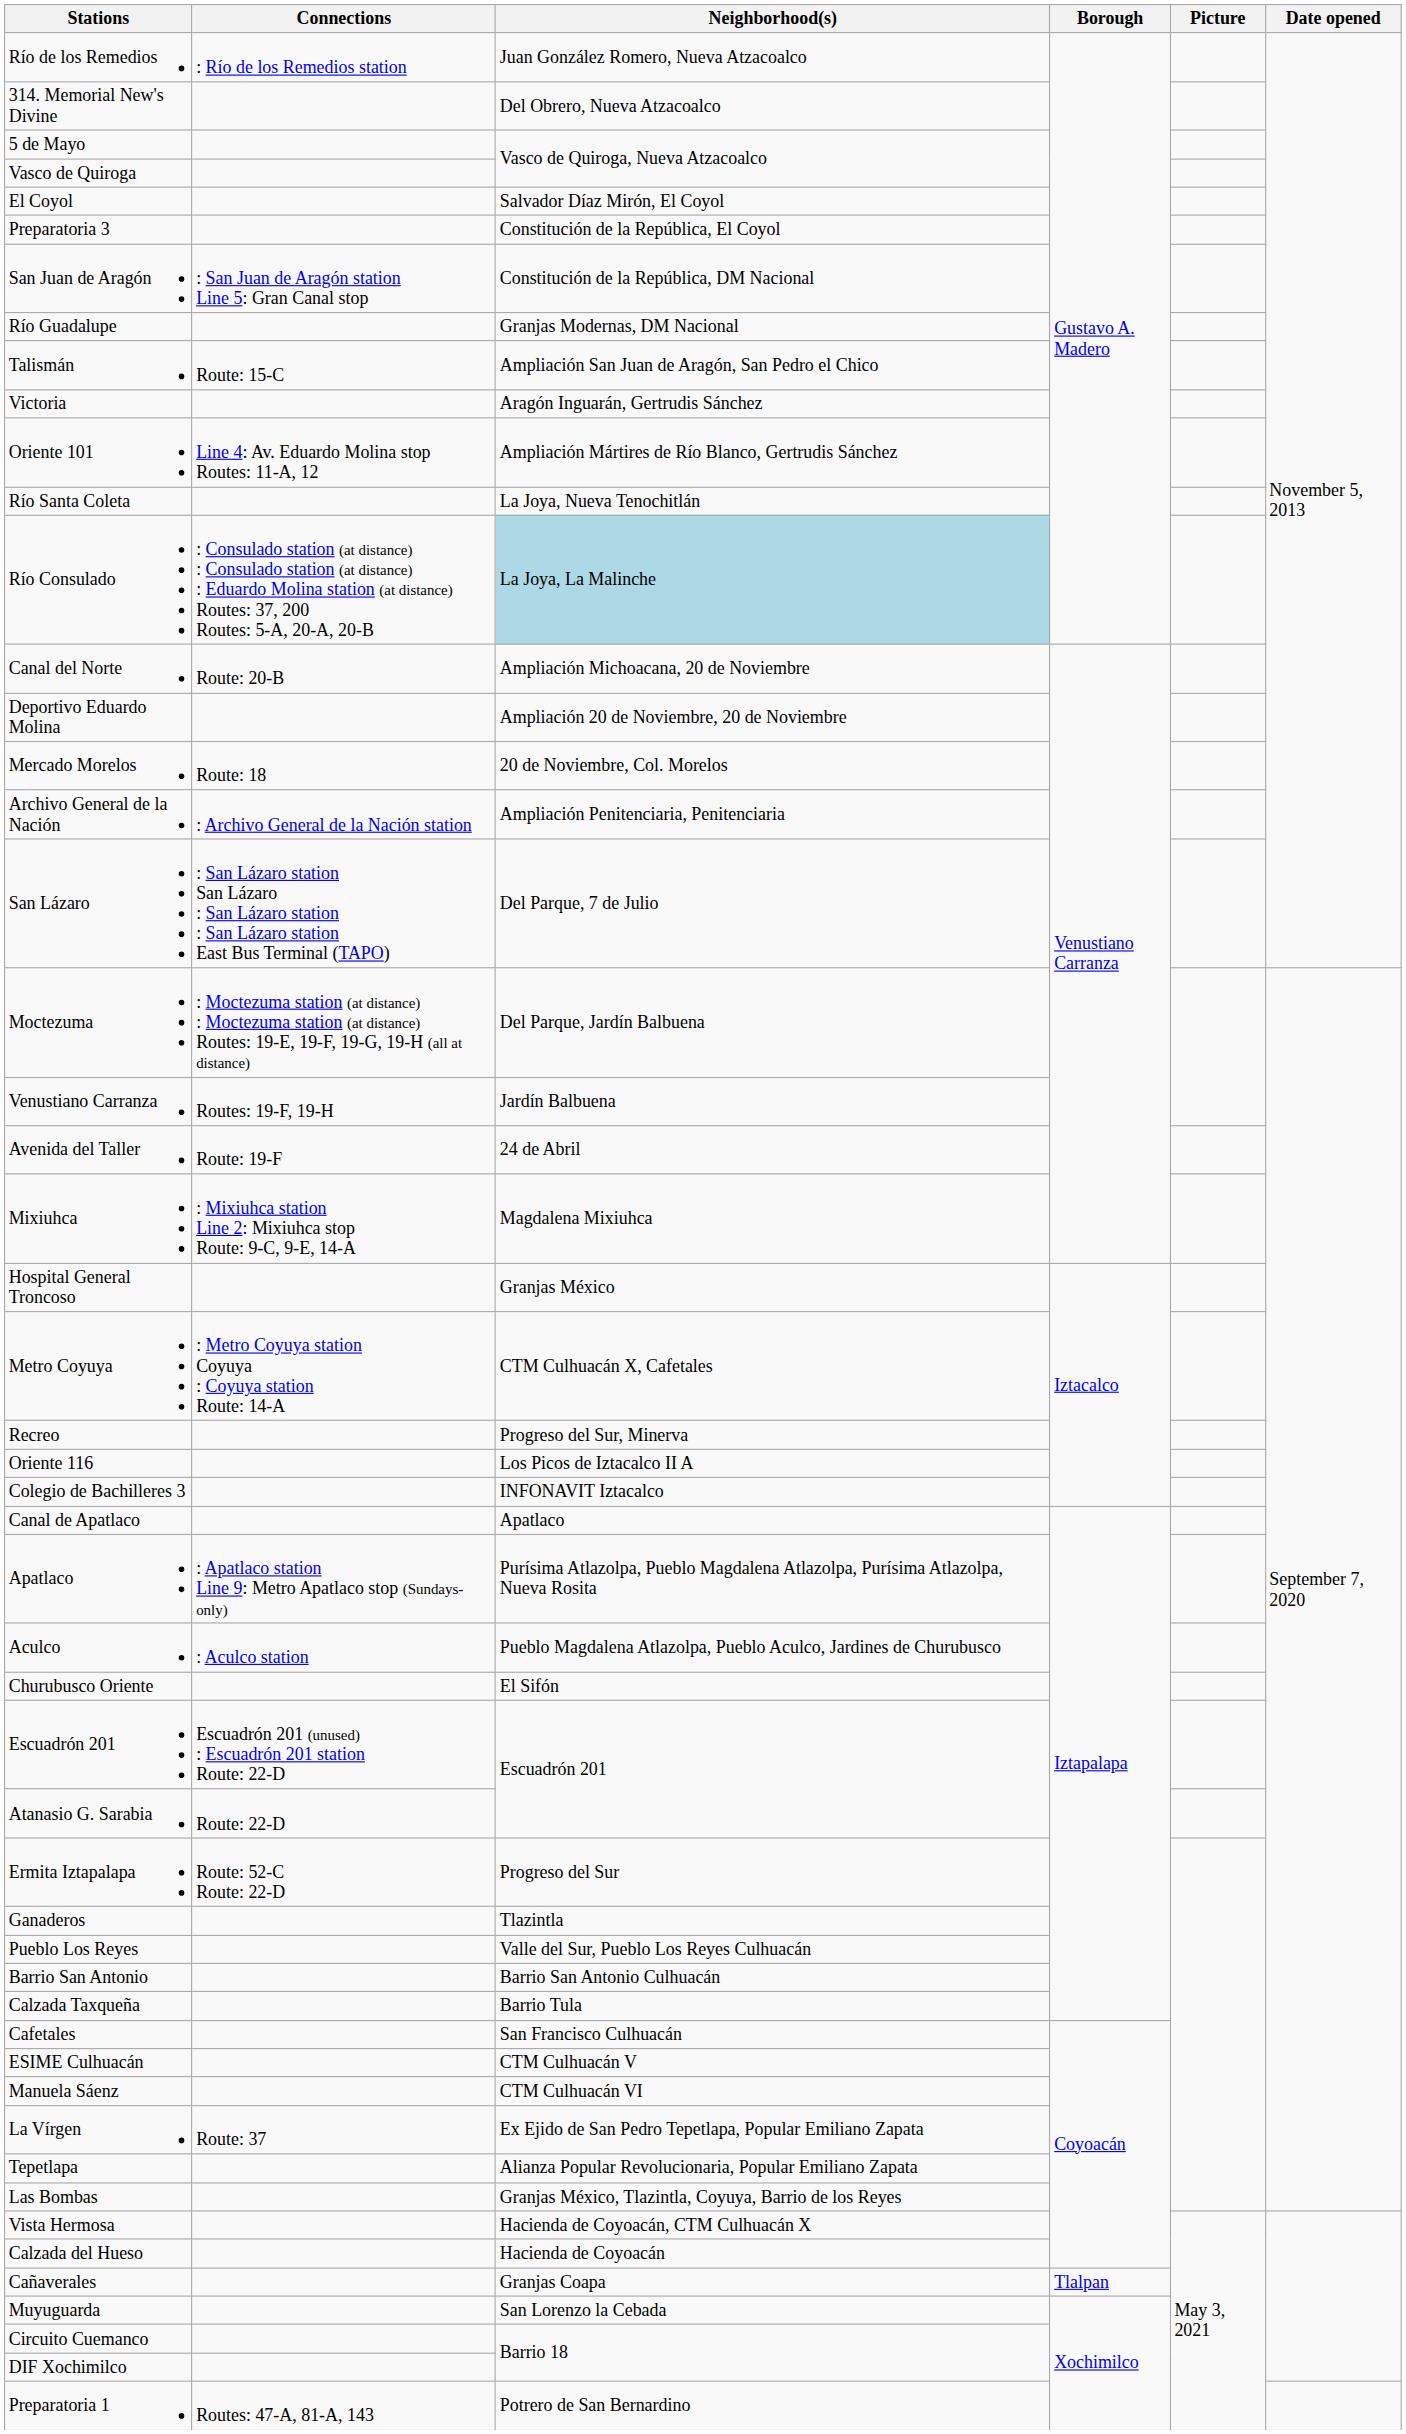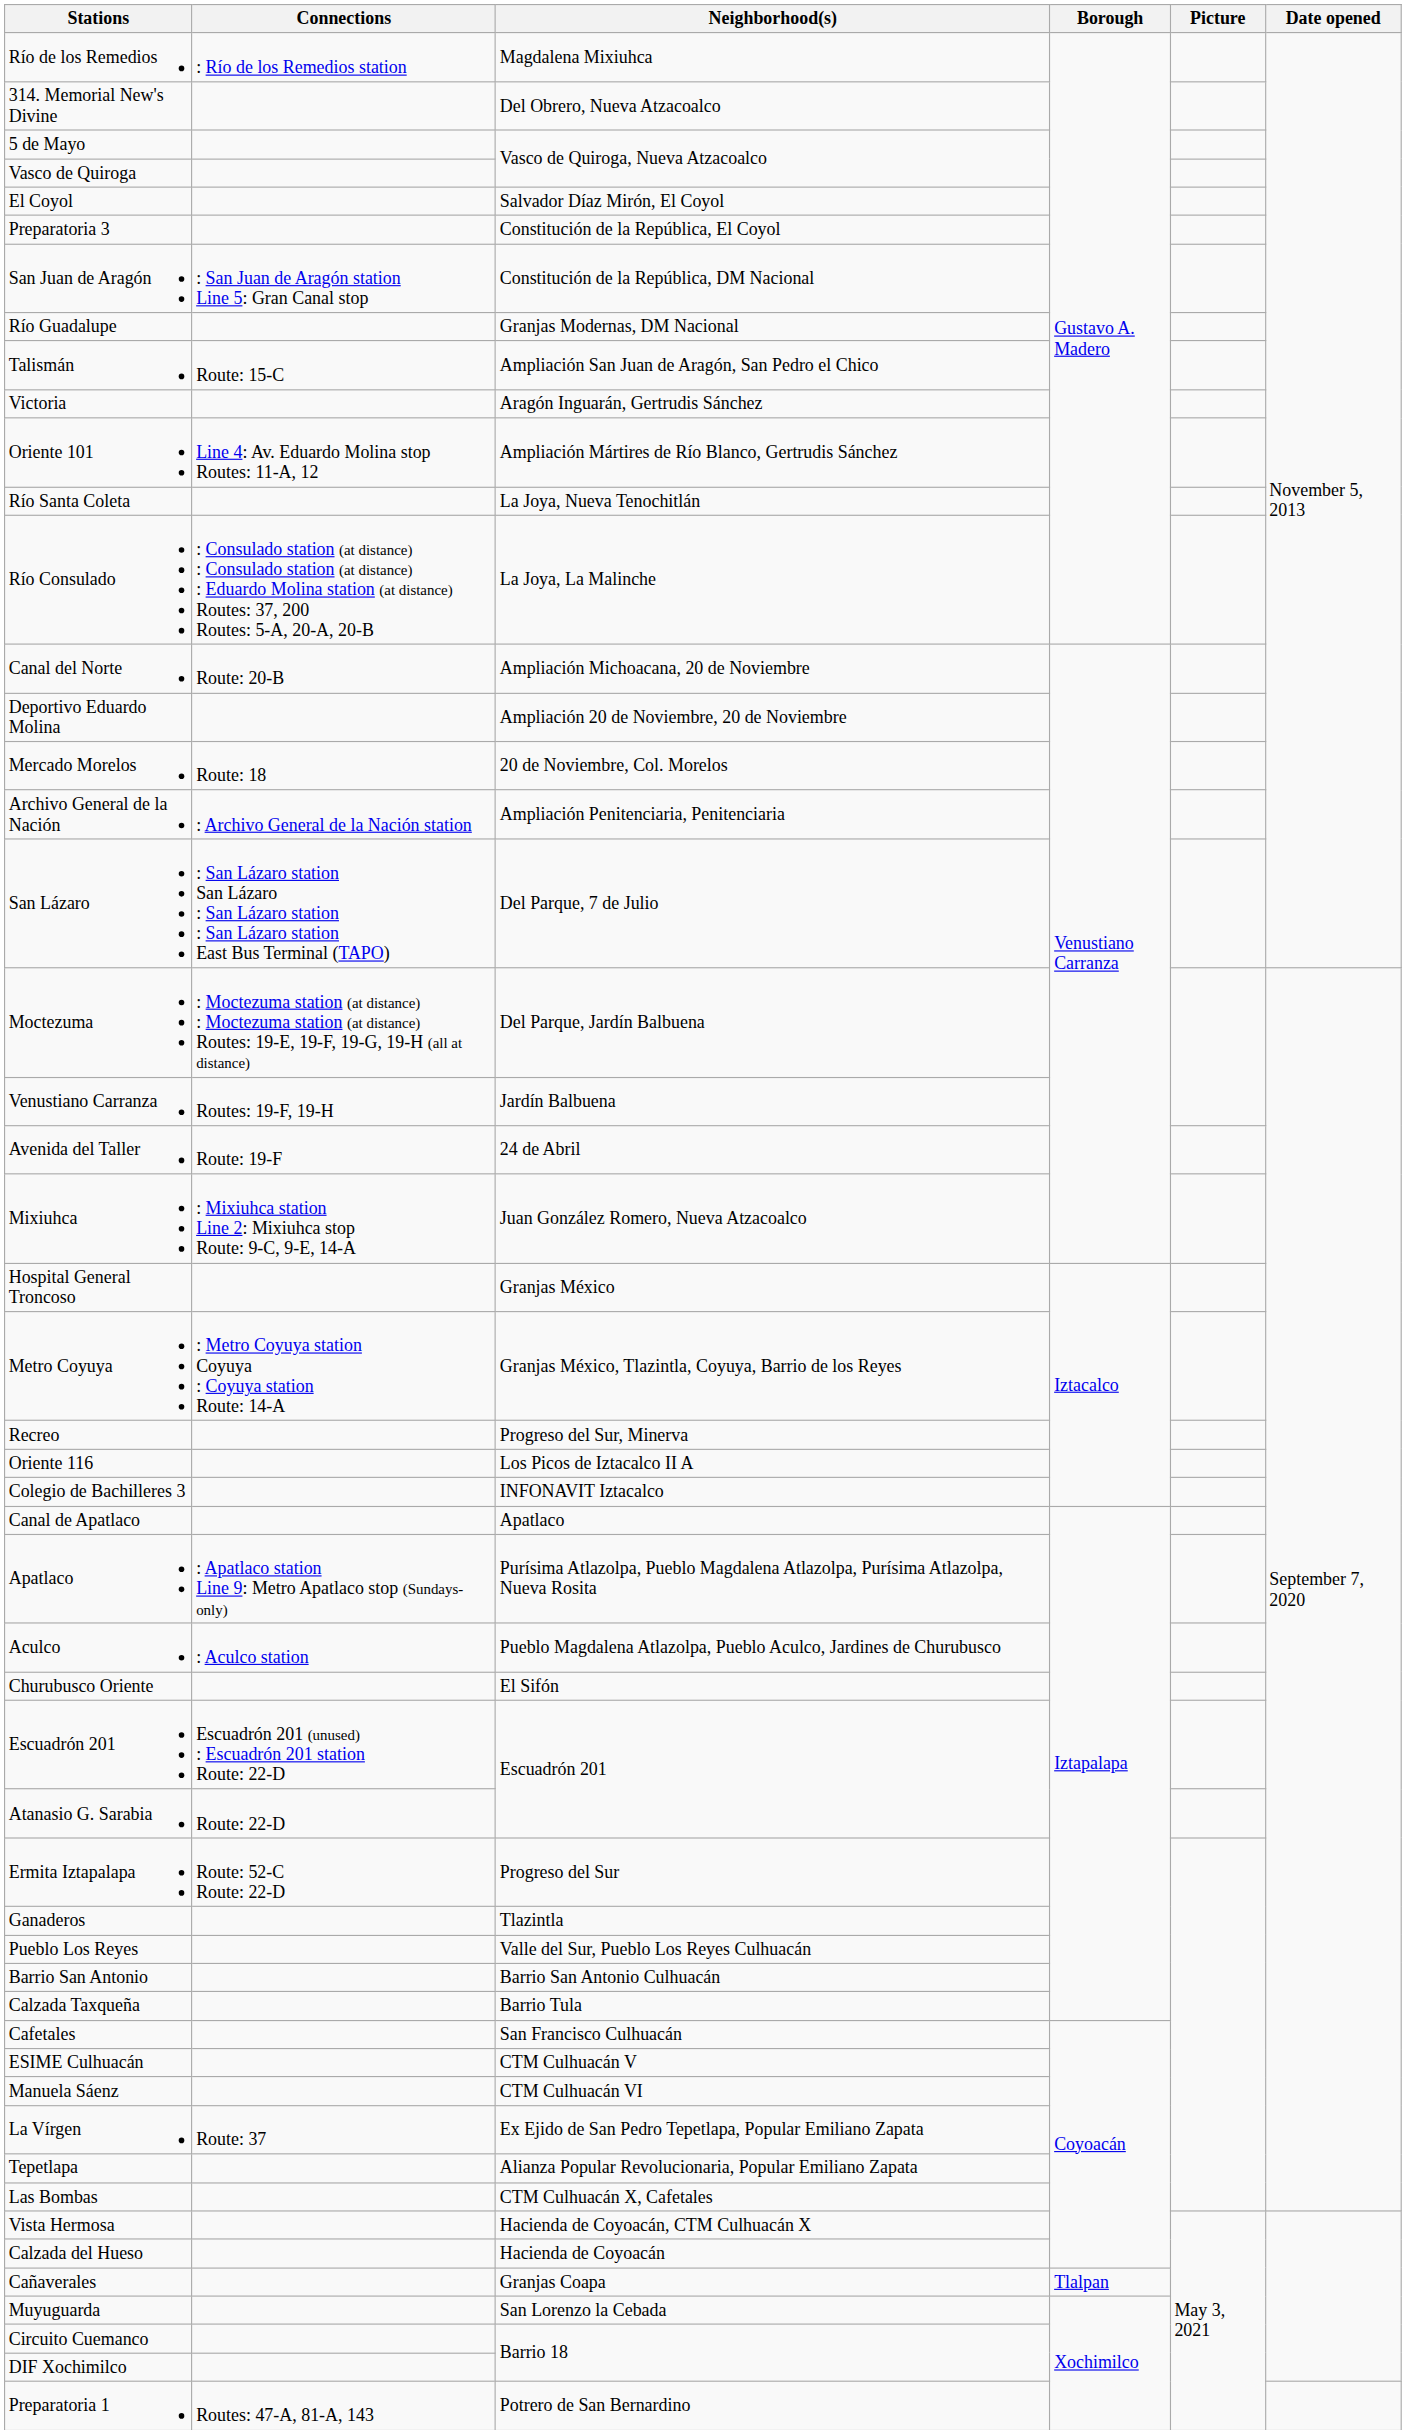Río de los Remedios | Neighborhood(s): Juan González Romero, Nueva Atzacoalco -> Magdalena Mixiuhca
Río Consulado | Neighborhood(s): lightblue background -> no background
Mixiuhca | Neighborhood(s): Magdalena Mixiuhca -> Juan González Romero, Nueva Atzacoalco
Metro Coyuya | Neighborhood(s): CTM Culhuacán X, Cafetales -> Granjas México, Tlazintla, Coyuya, Barrio de los Reyes
Las Bombas | Neighborhood(s): Granjas México, Tlazintla, Coyuya, Barrio de los Reyes -> CTM Culhuacán X, Cafetales
